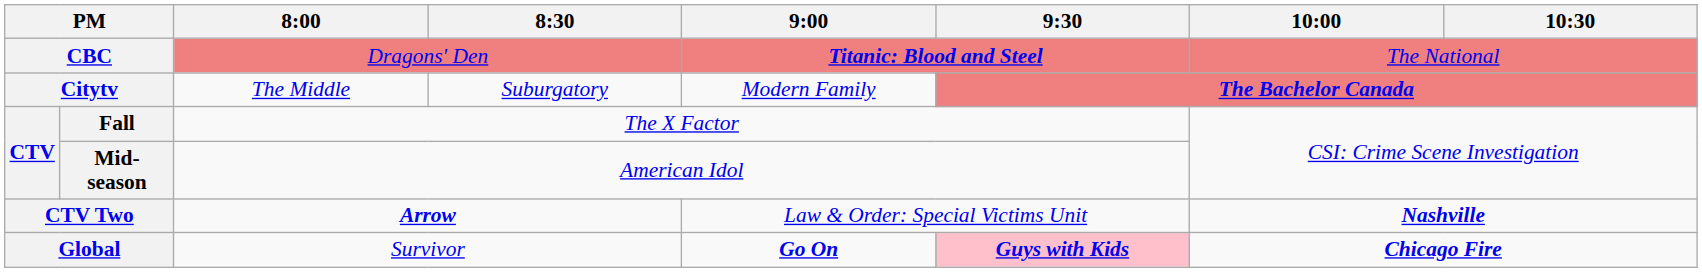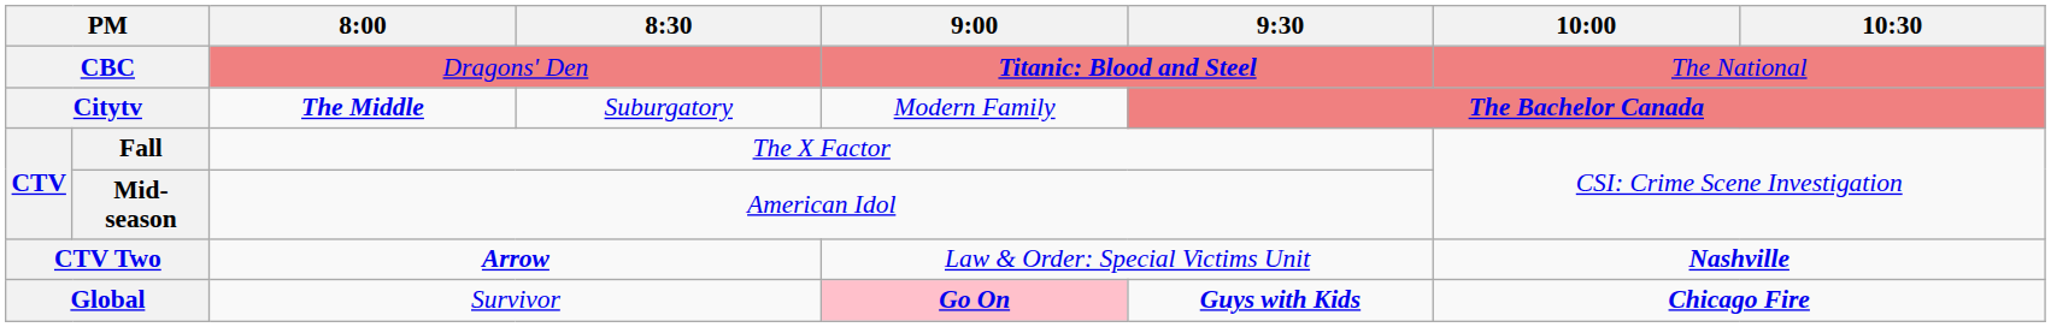Citytv | 8:00: normal -> bold
Global | 9:00: no background -> pink background
Global | 9:30: pink background -> no background
